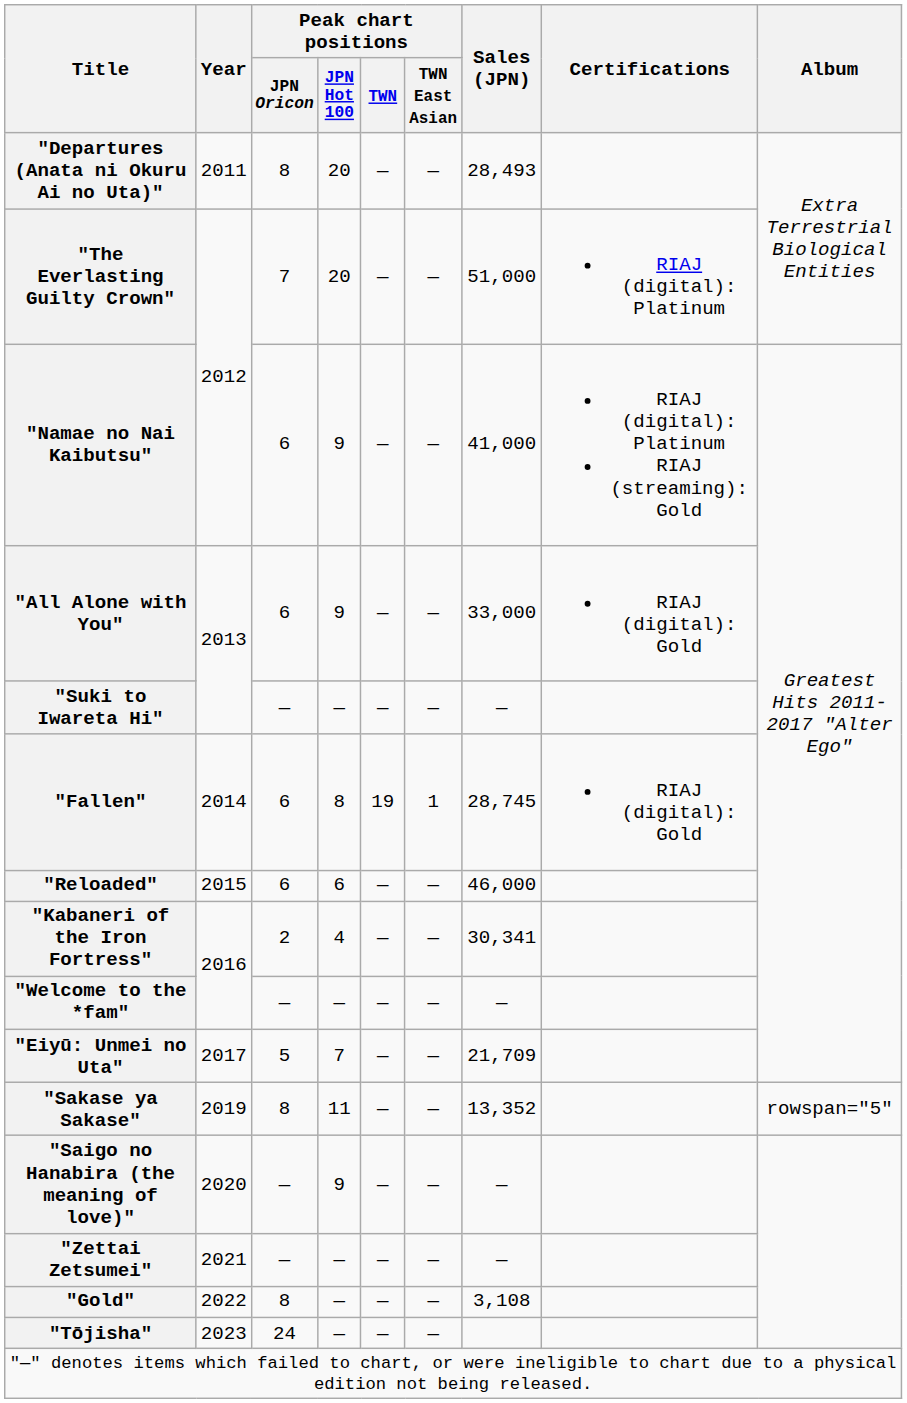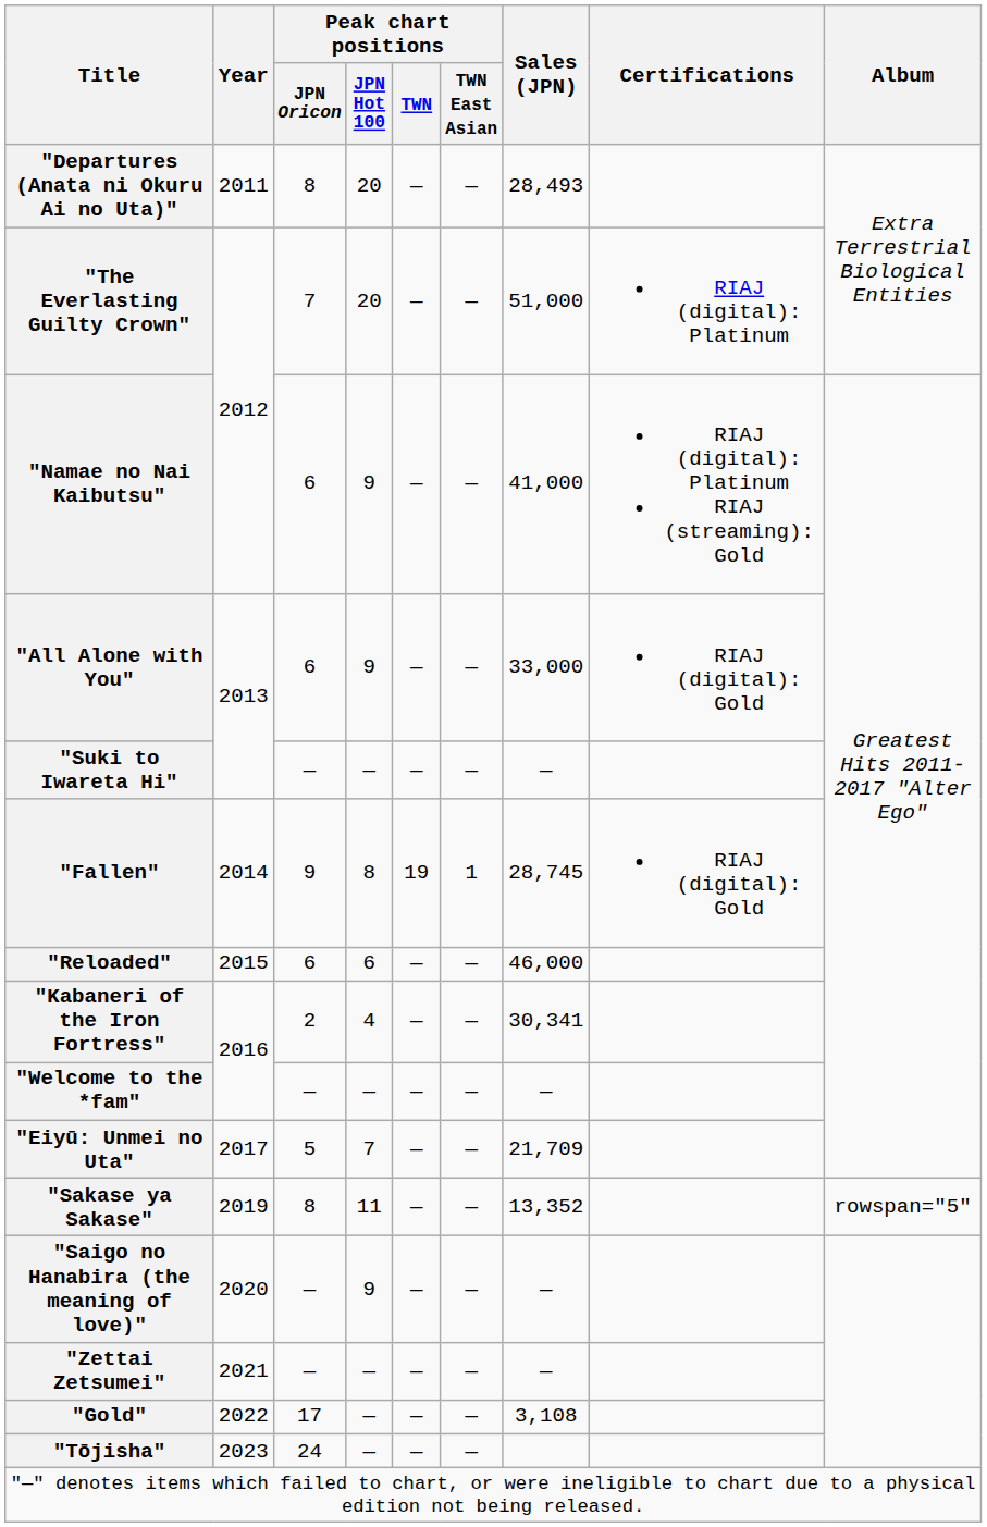"Fallen" | Peak chart positions / JPN Oricon: 6 -> 9
"Gold" | Peak chart positions / JPN Oricon: 8 -> 17
